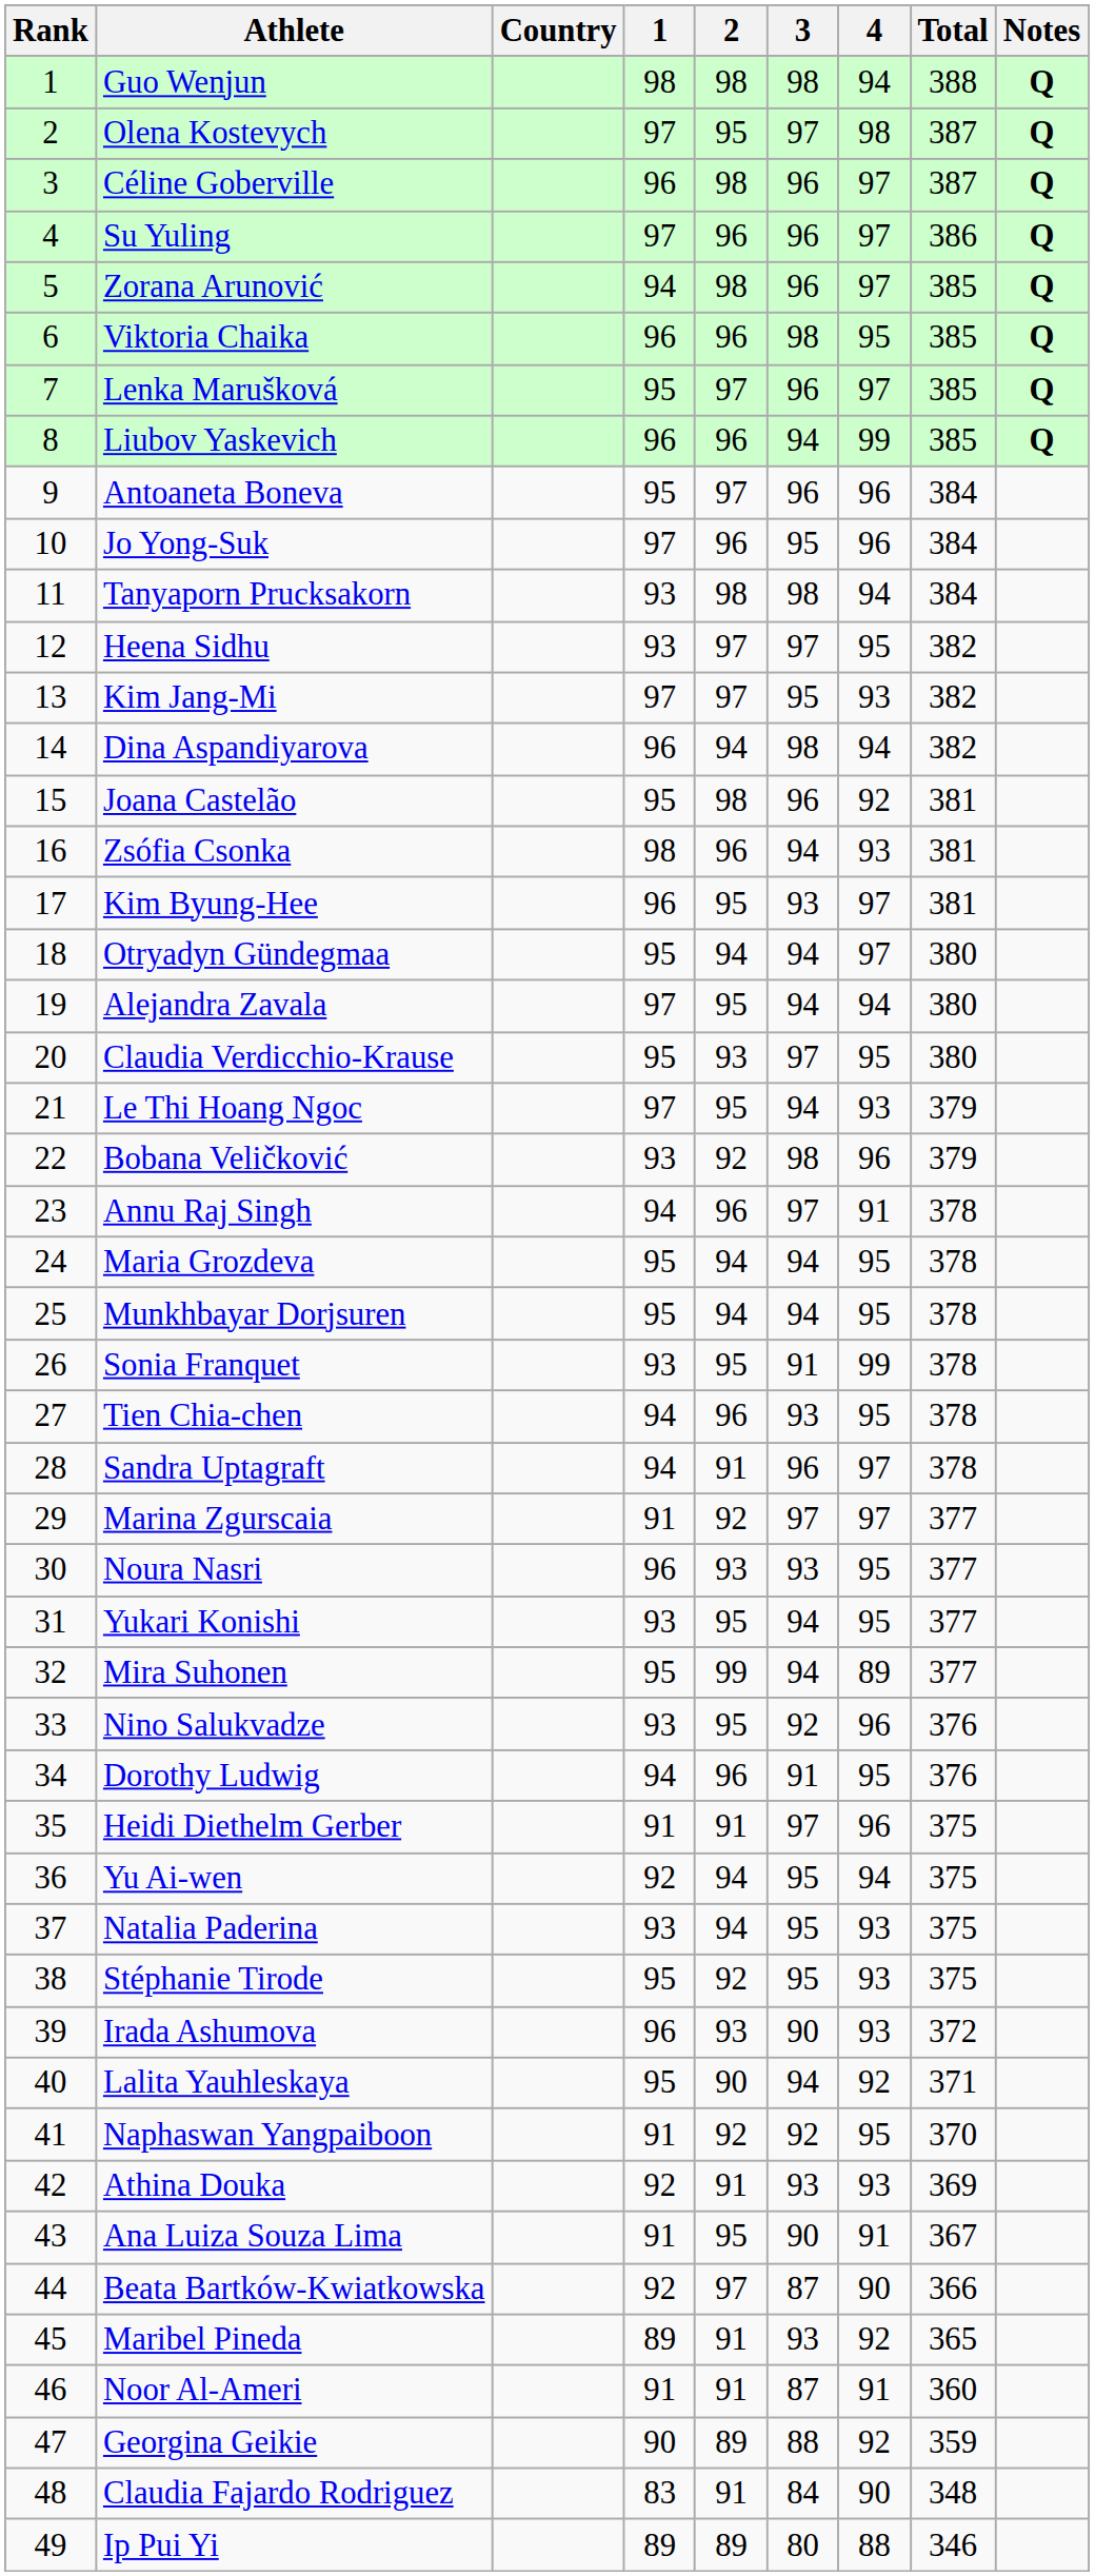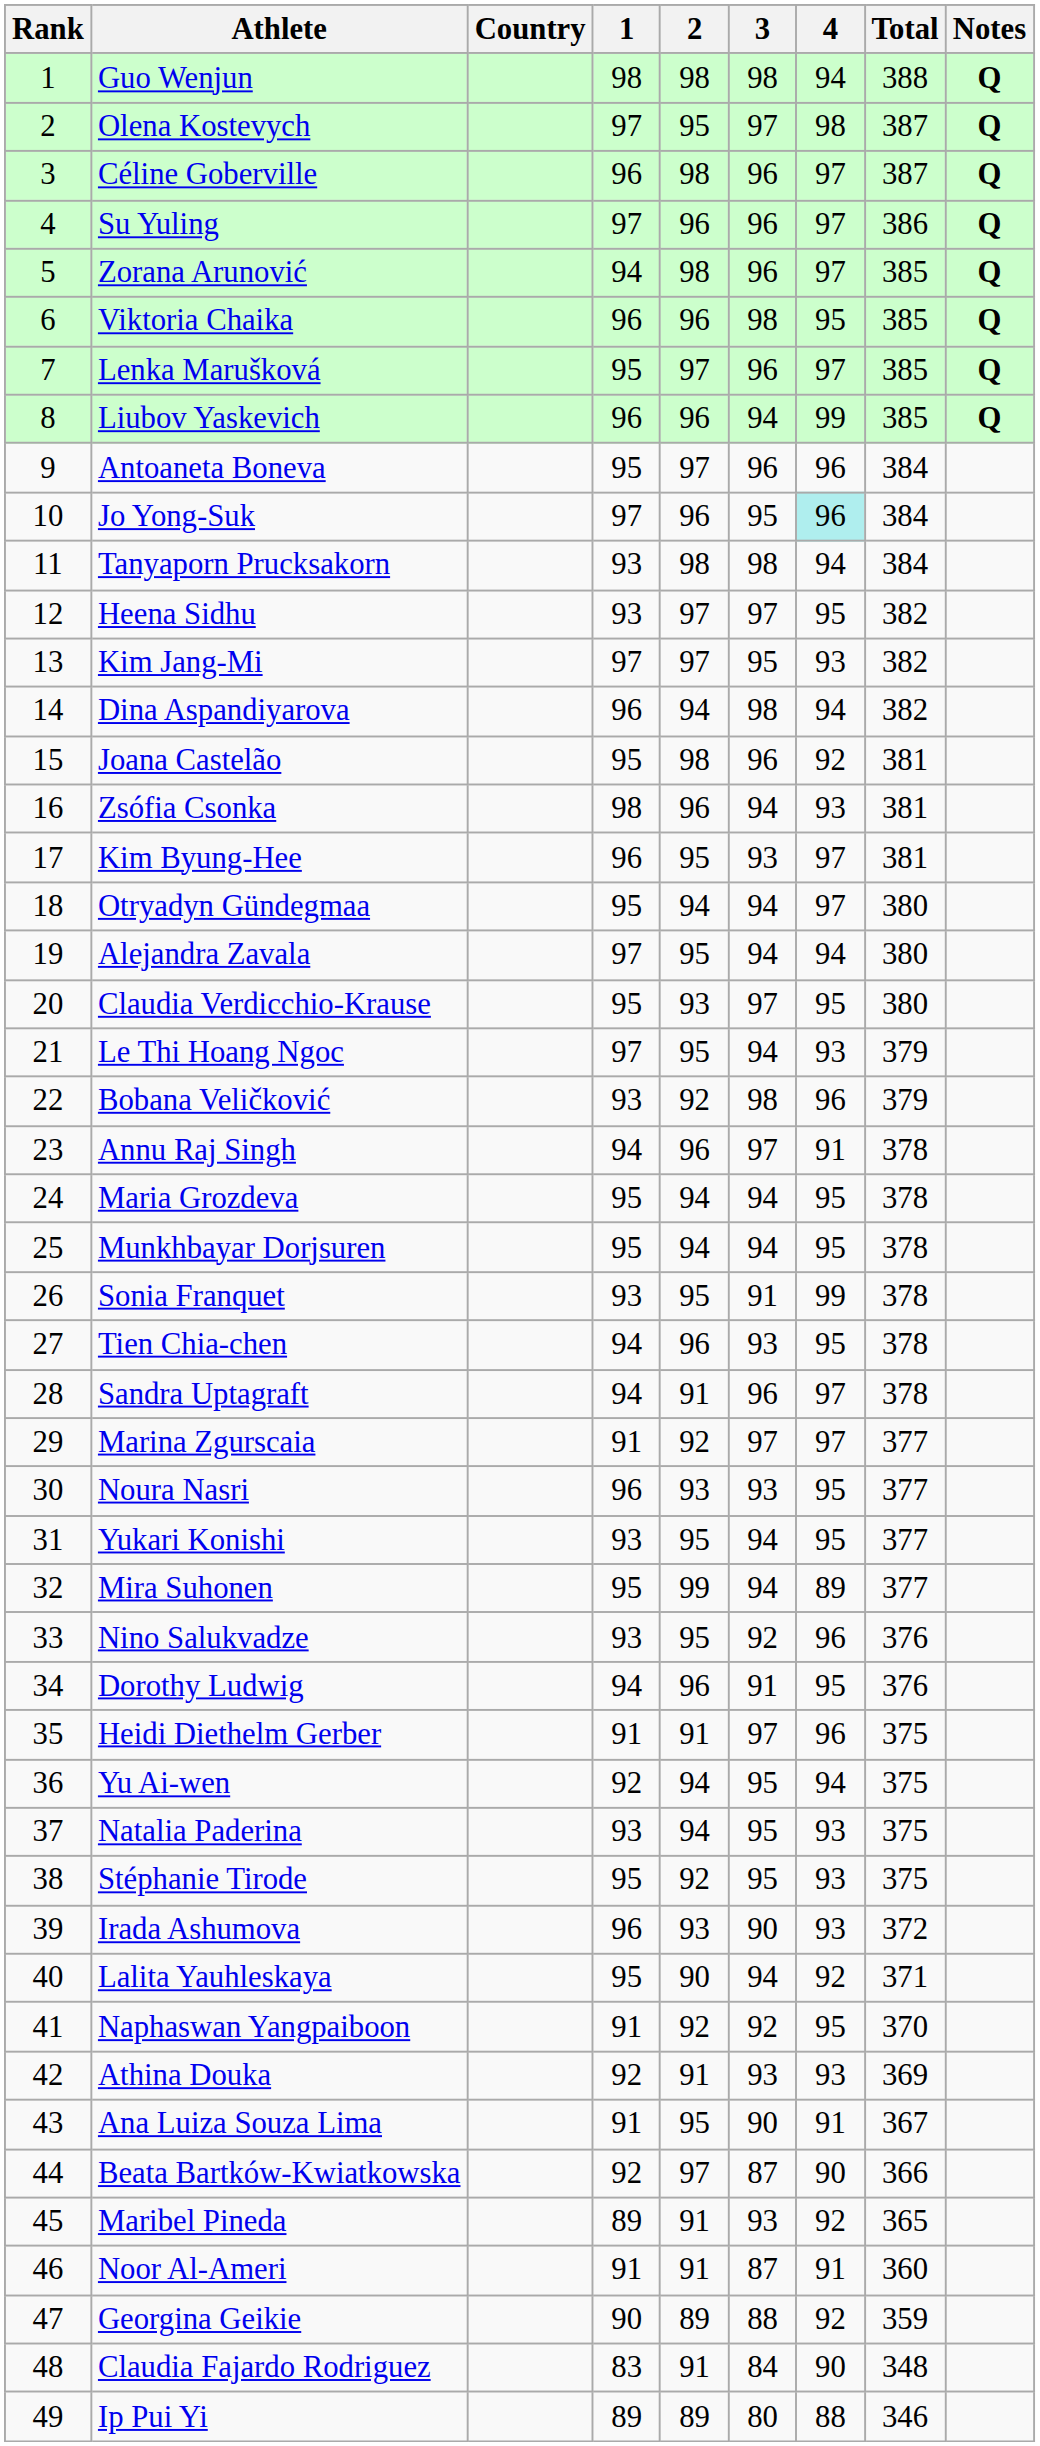Jo Yong-Suk | 4: no background -> paleturquoise background
